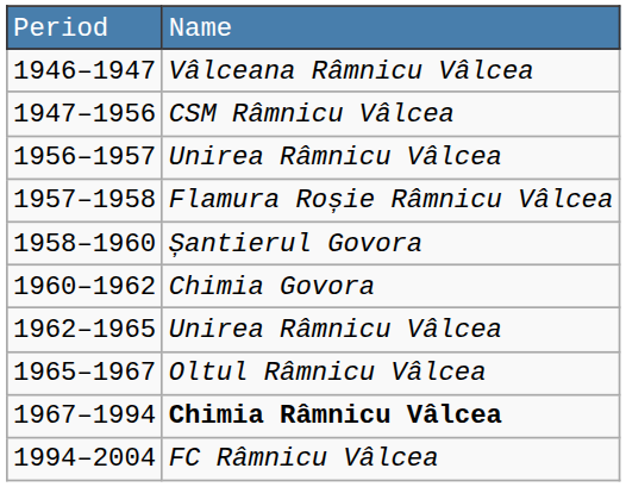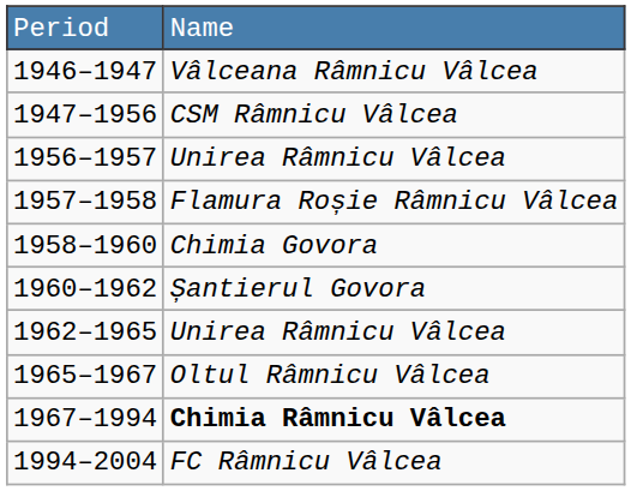row 6 | column 2: Șantierul Govora -> Chimia Govora
row 7 | column 2: Chimia Govora -> Șantierul Govora
